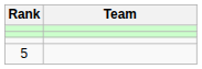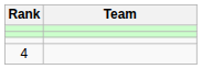row 5 | Rank: 5 -> 4
